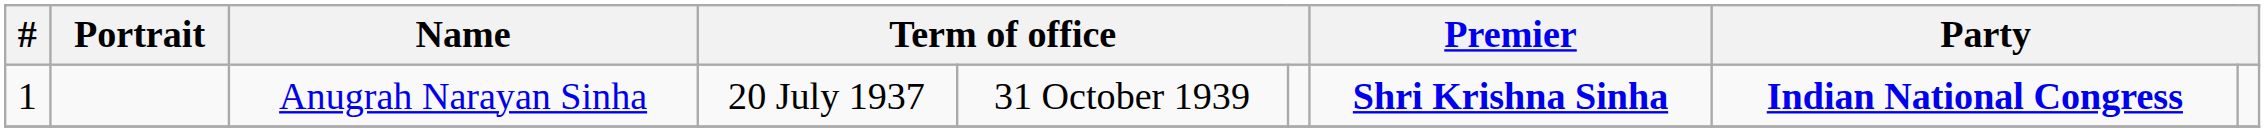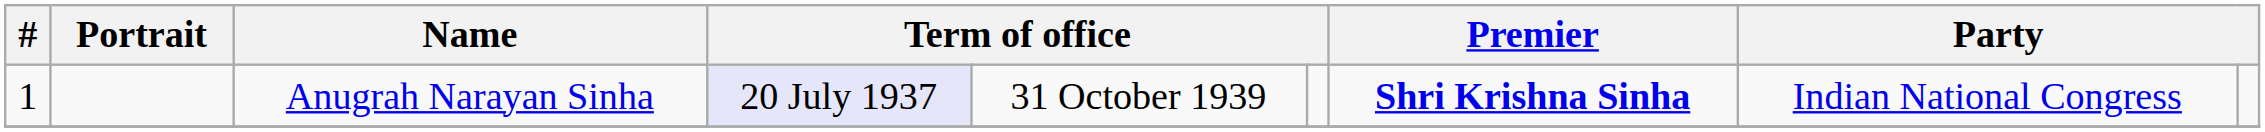Anugrah Narayan Sinha | column 4: no background -> lavender background
Anugrah Narayan Sinha | column 8: bold -> normal
